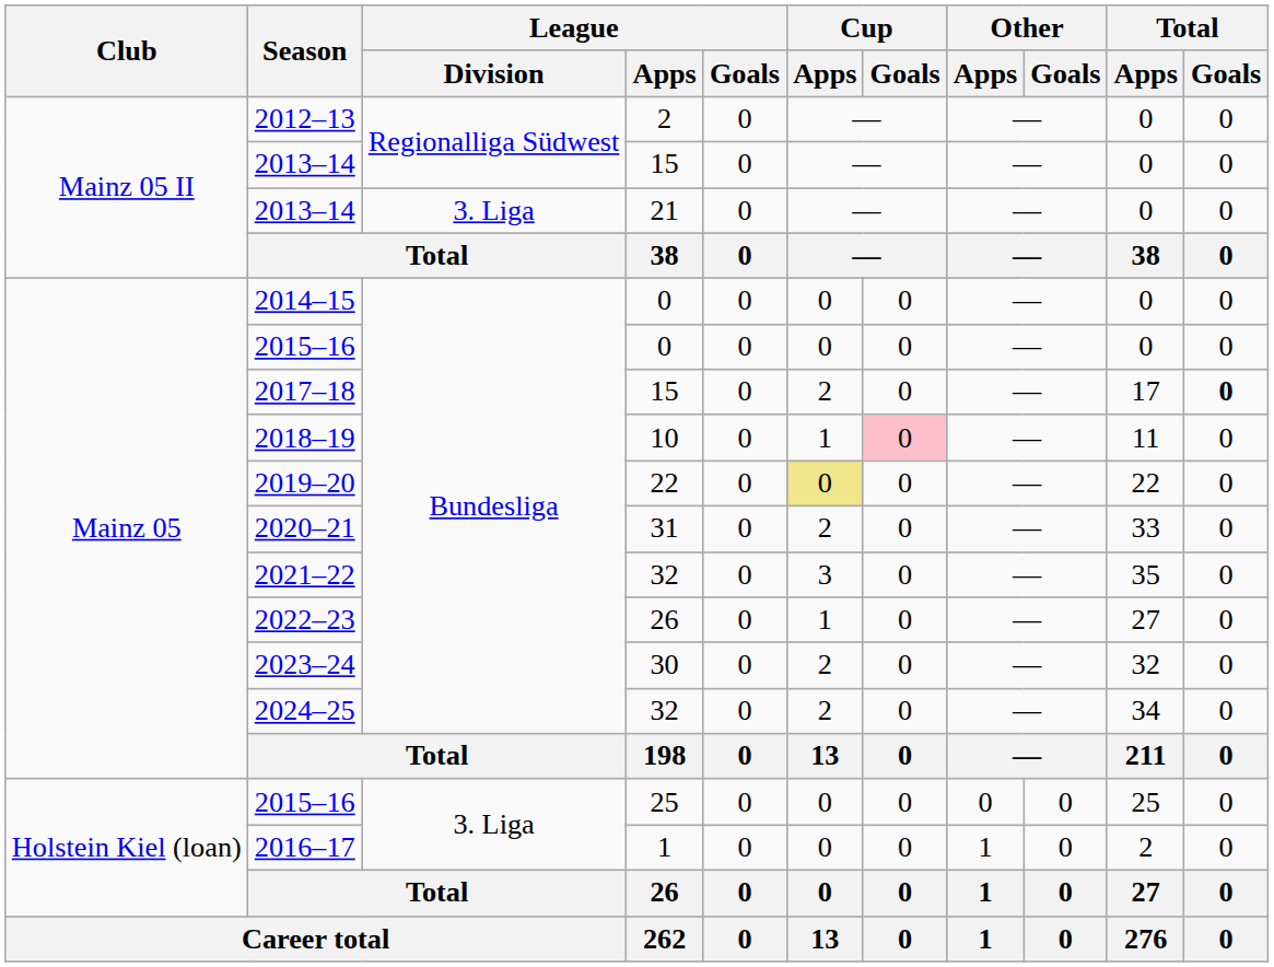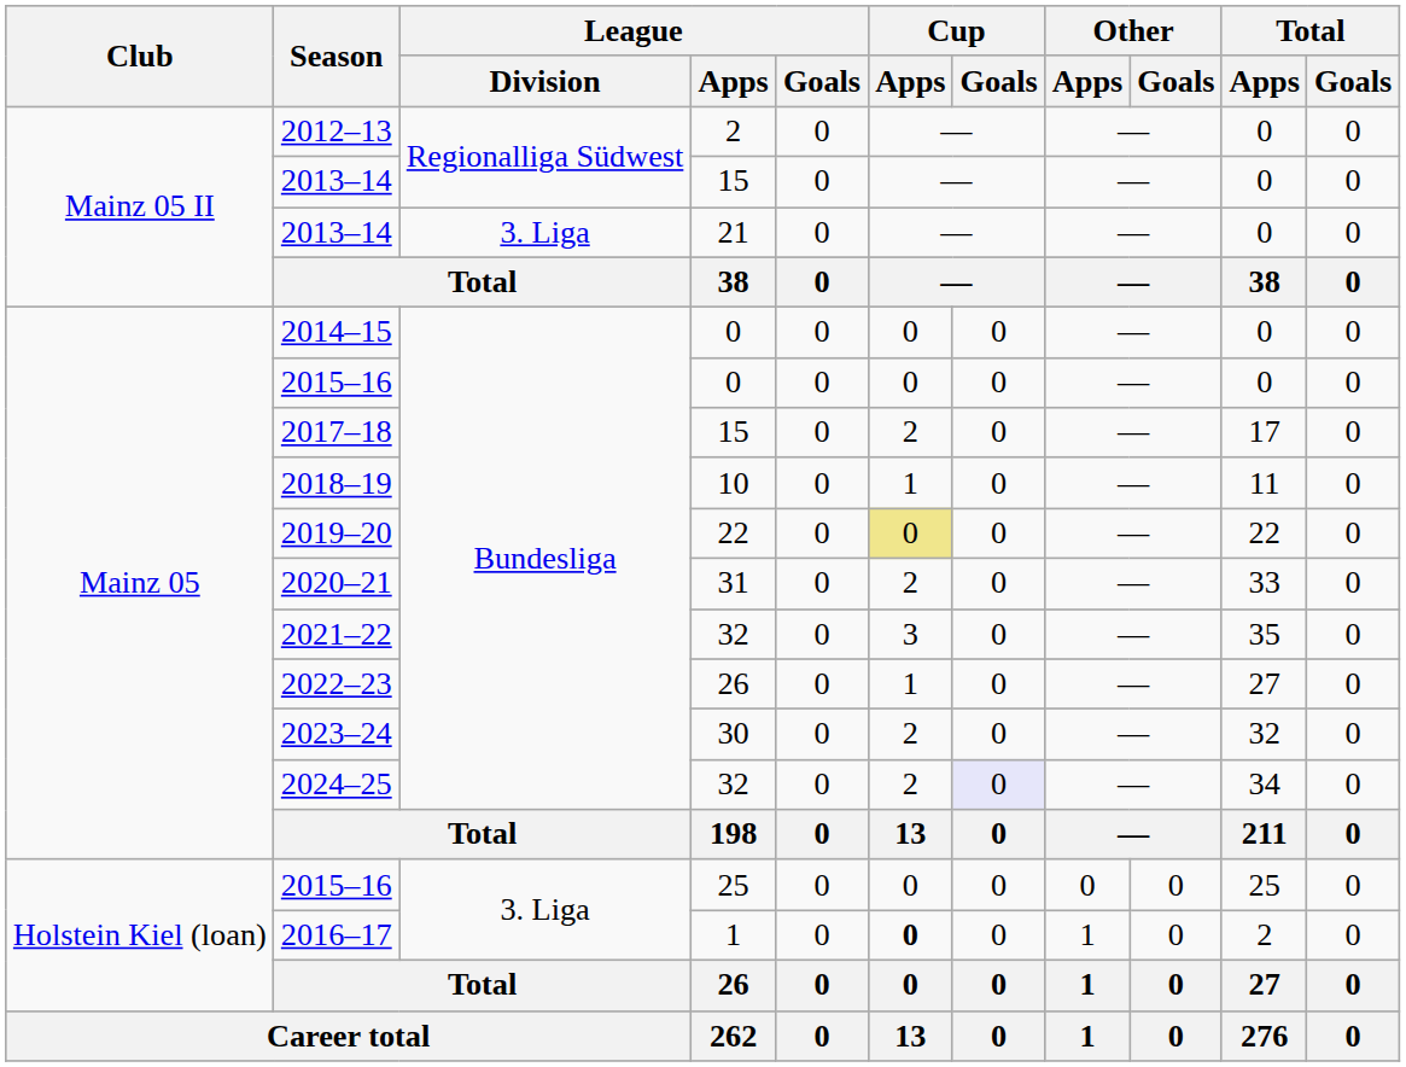2017–18 | Total / Goals: bold -> normal
2018–19 | Cup / Goals: pink background -> no background
2024–25 | Cup / Goals: no background -> lavender background
2016–17 | Cup / Apps: normal -> bold
